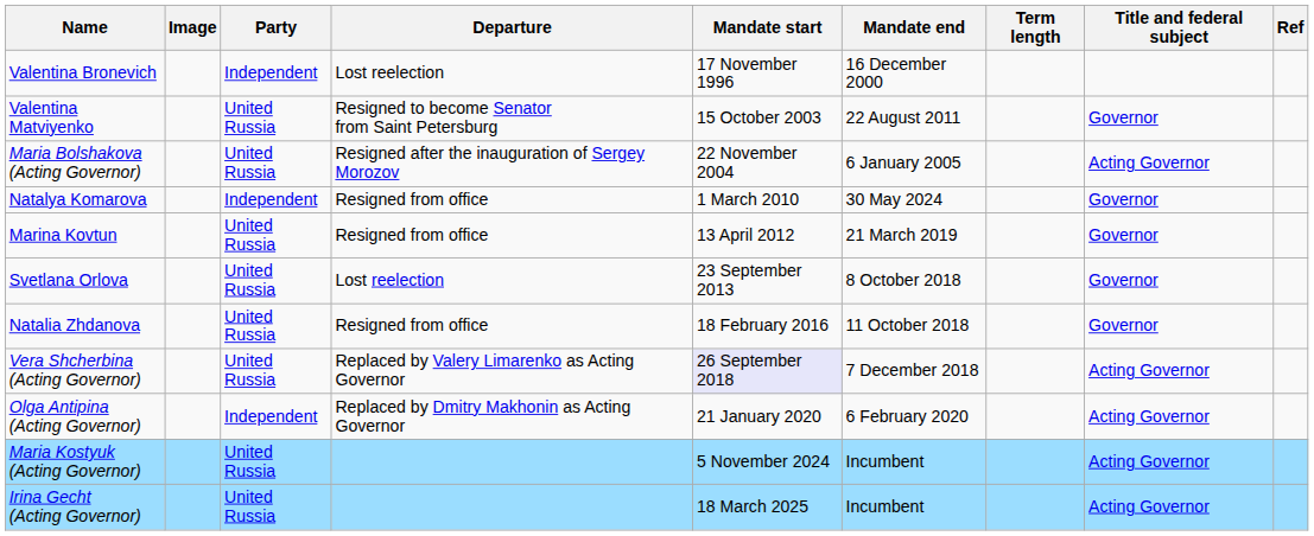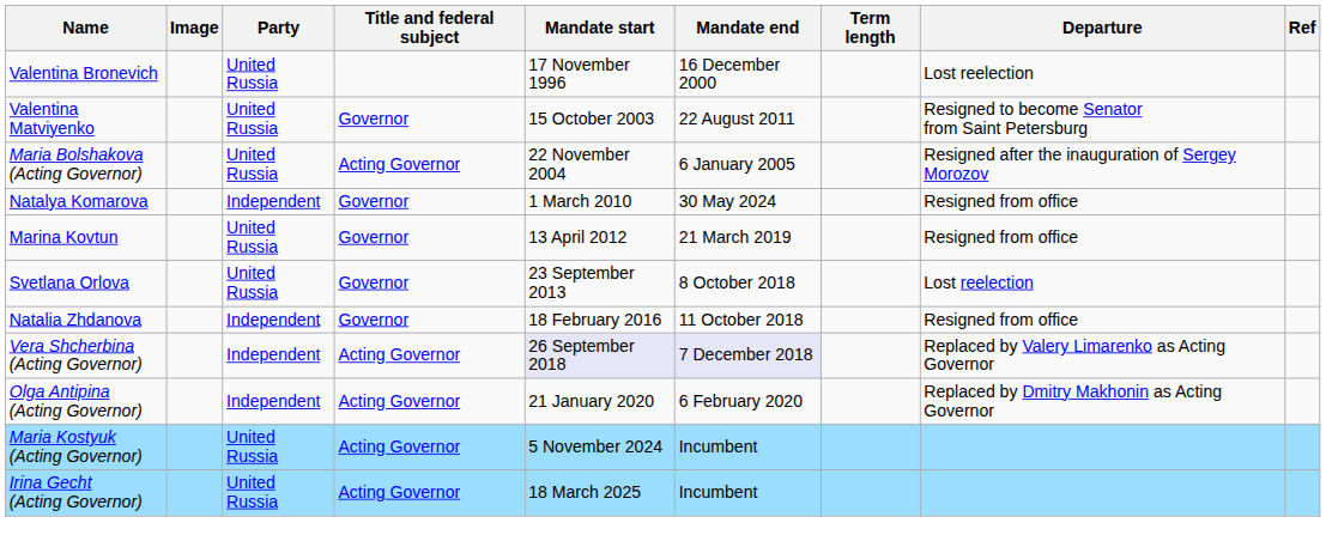columns swapped: Title and federal subject <-> Departure
Valentina Bronevich | Party: Independent -> United Russia
Natalia Zhdanova | Party: United Russia -> Independent
Vera Shcherbina (Acting Governor) | Party: United Russia -> Independent
Vera Shcherbina (Acting Governor) | Mandate end: no background -> lavender background
